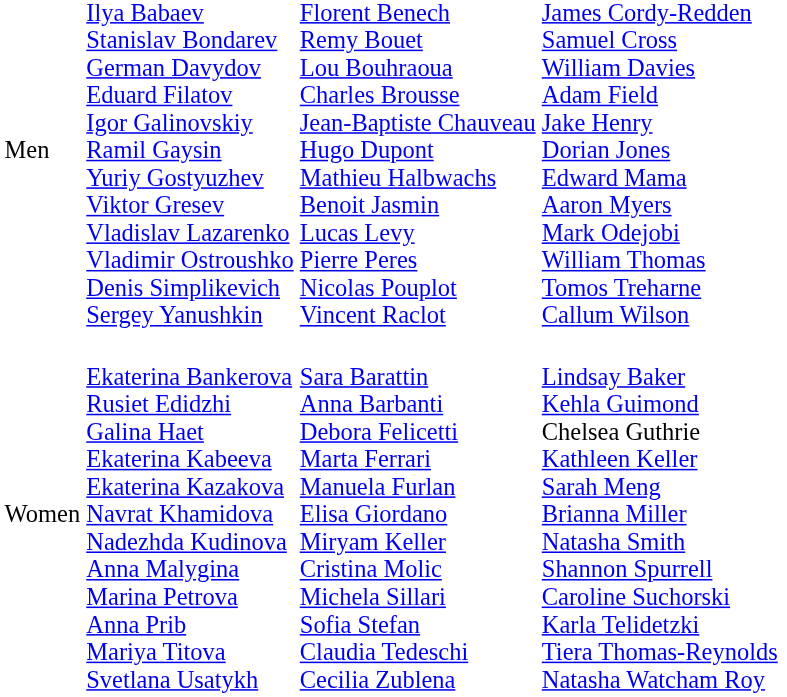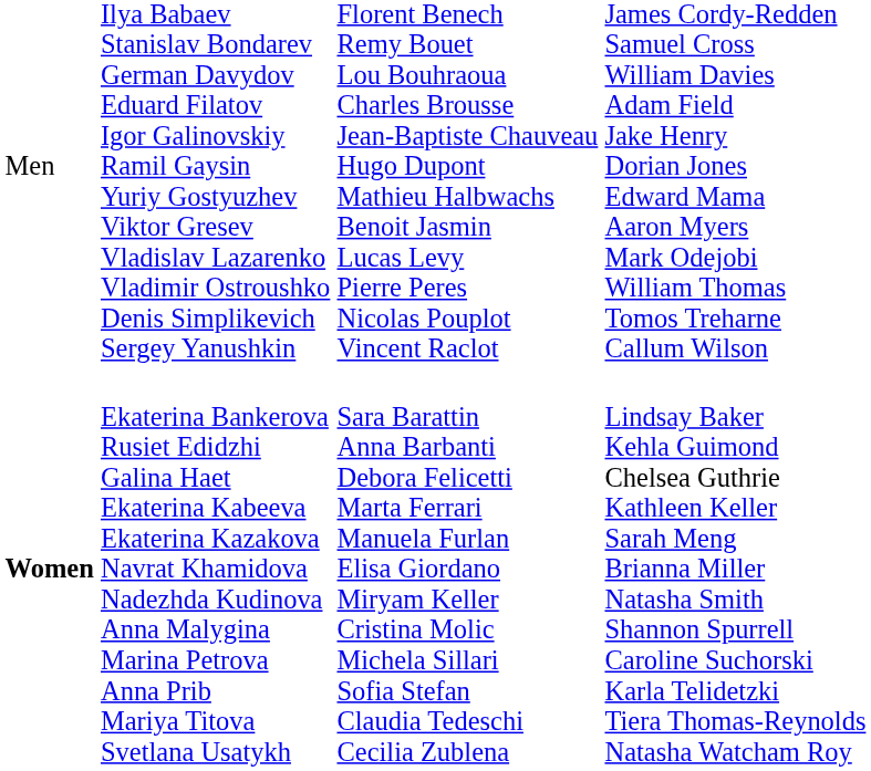Women | column 1: normal -> bold
